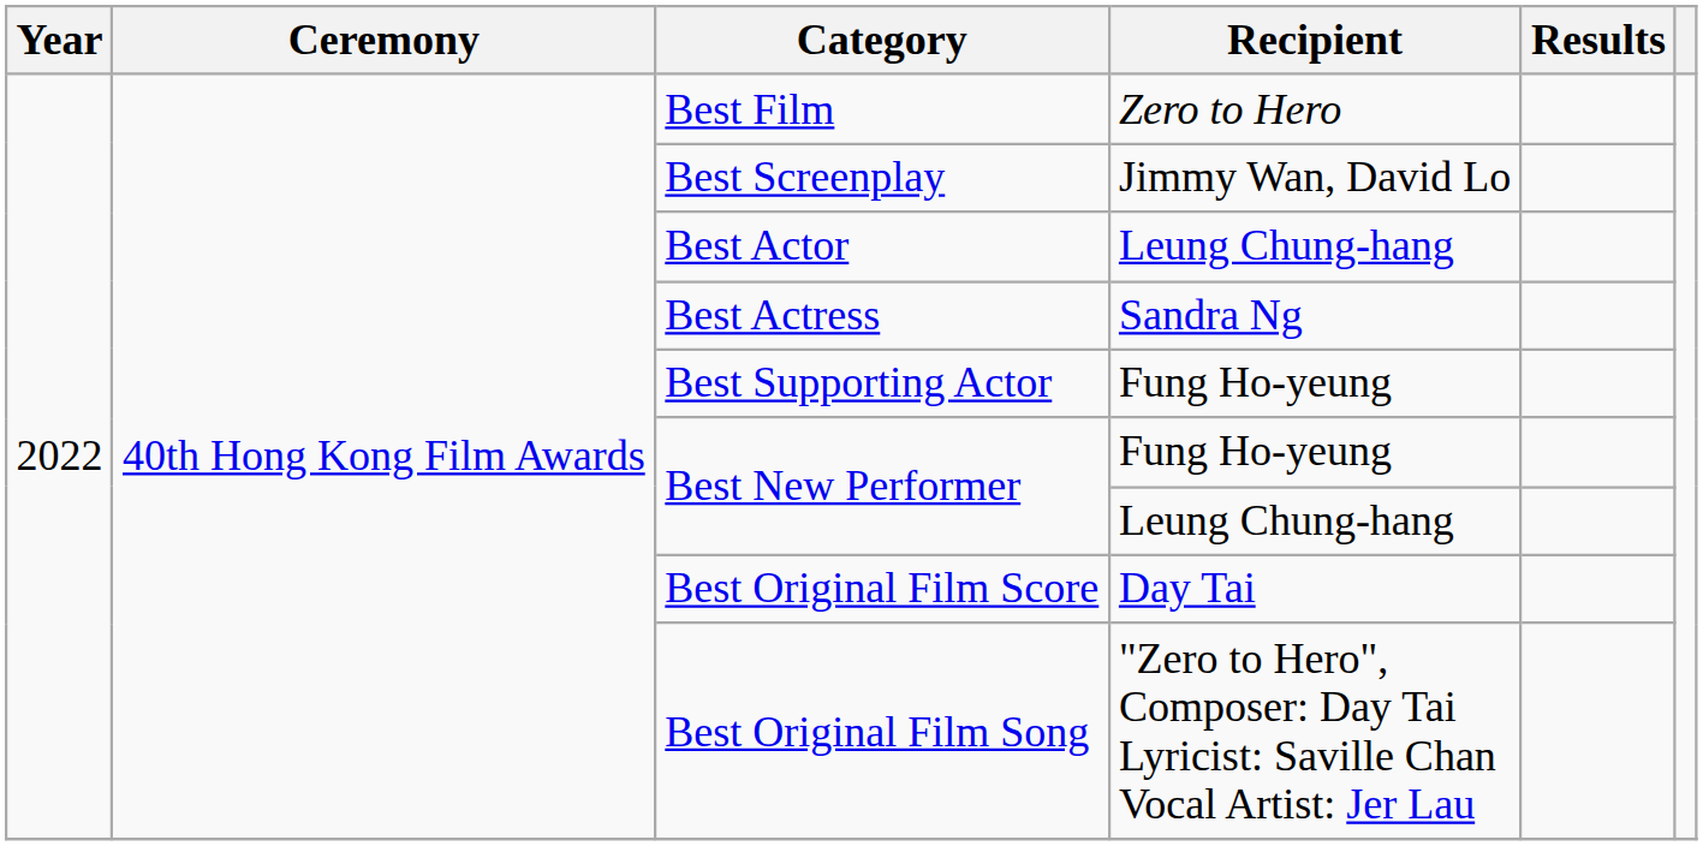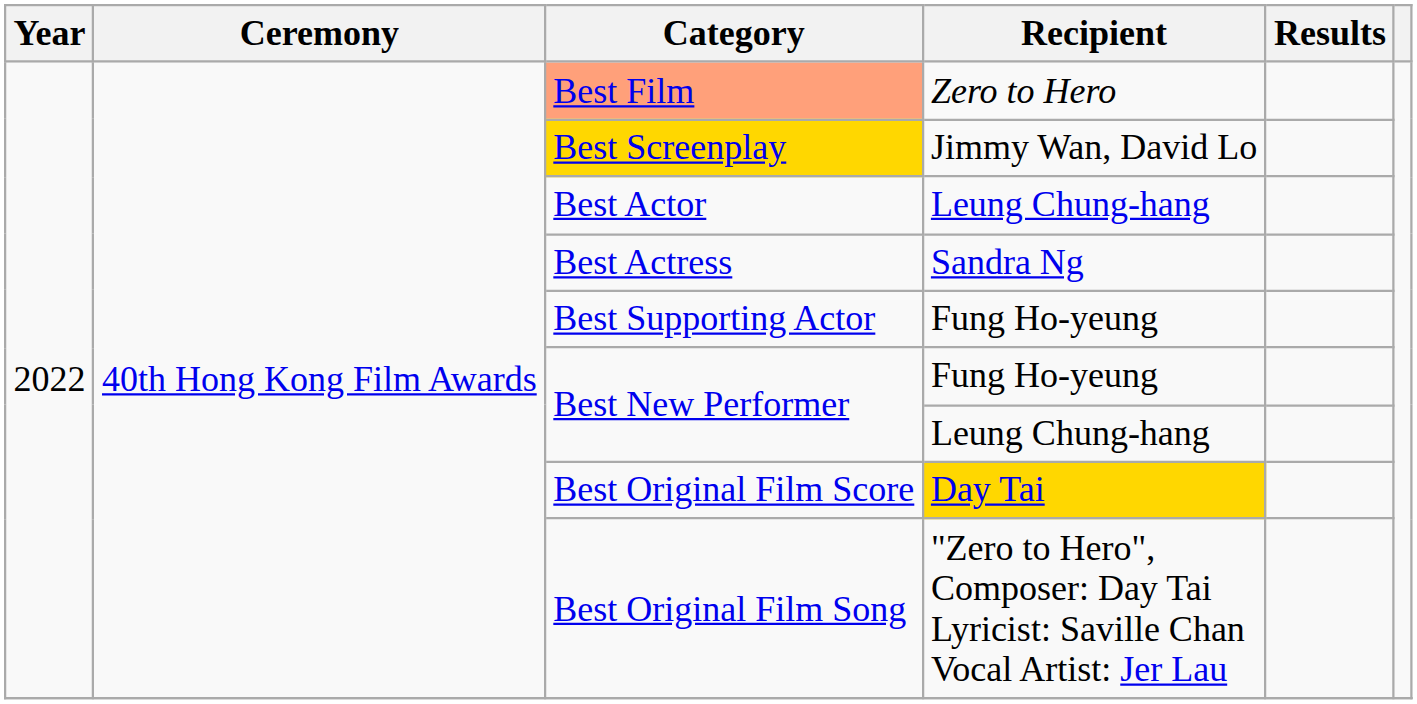Best Film | Category: no background -> lightsalmon background
Best Screenplay | Category: no background -> gold background
Best Original Film Score | Recipient: no background -> gold background
